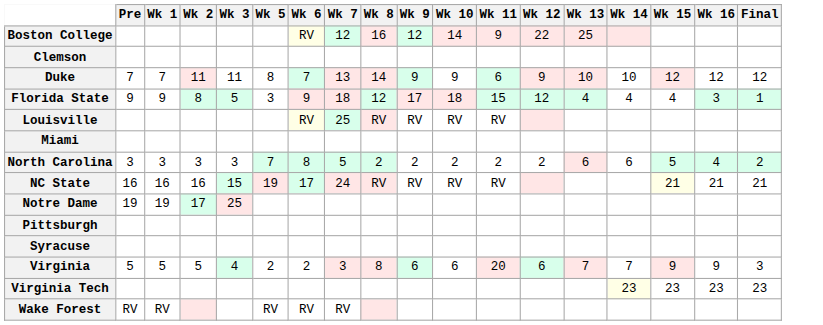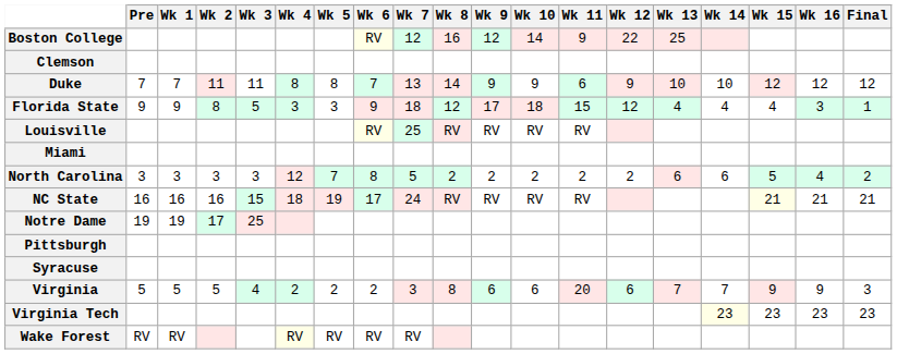+ column: Wk 4 | 8 | 3 | 12 | 18 | 2 | RV
